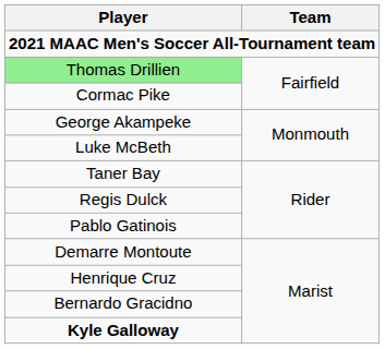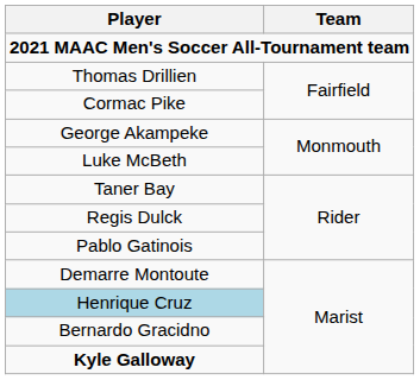Thomas Drillien | Player: lightgreen background -> no background
Henrique Cruz | Player: no background -> lightblue background
